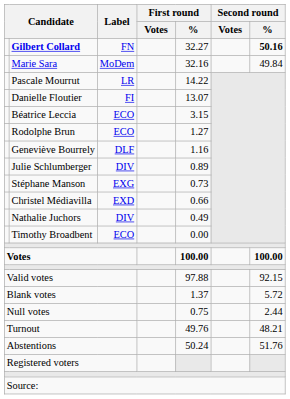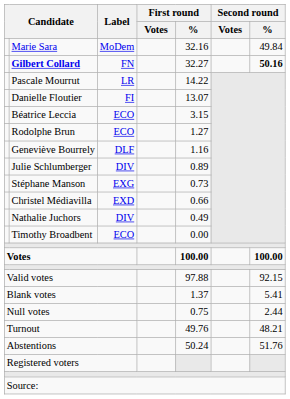rows swapped: Gilbert Collard <-> Marie Sara
Blank votes | Second round / %: 5.72 -> 5.41
